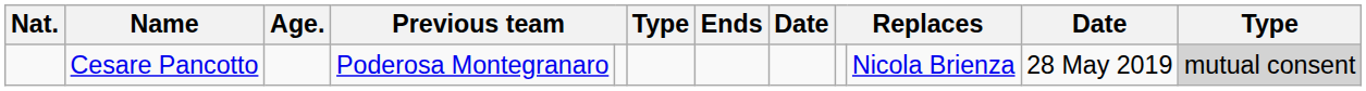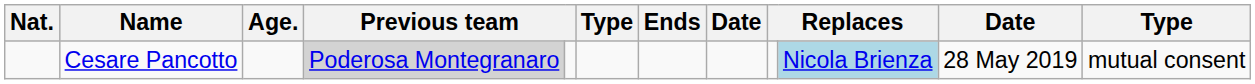Cesare Pancotto | column 4: no background -> lightgrey background
Cesare Pancotto | column 10: no background -> lightblue background
Cesare Pancotto | column 12: lightgrey background -> no background
